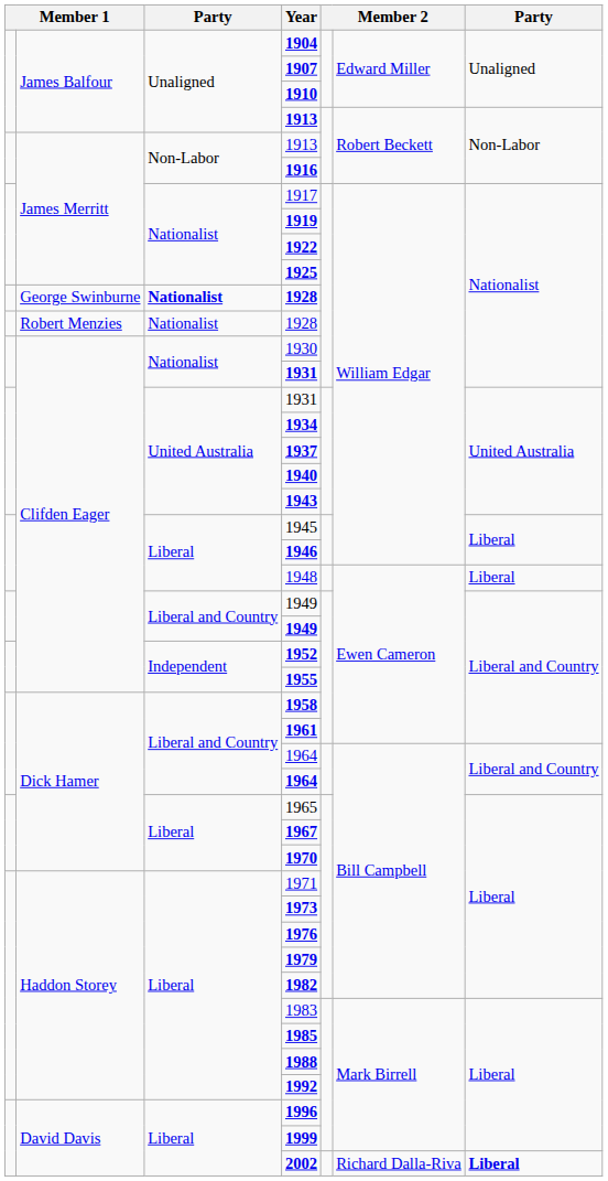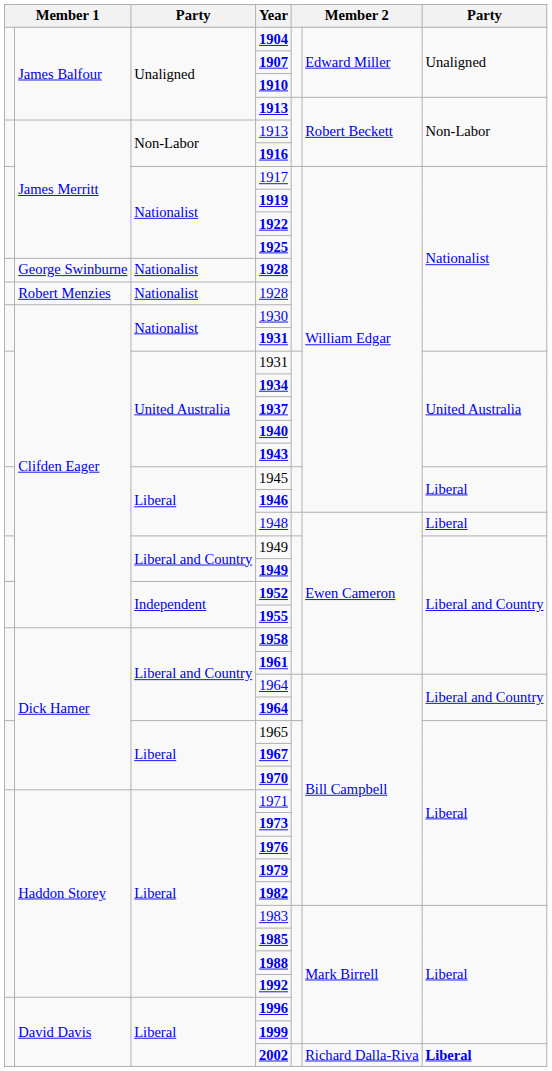George Swinburne / 1928 | column 3: bold -> normal
